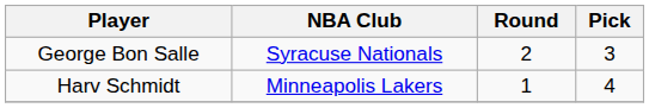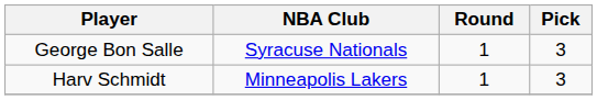George Bon Salle | Round: 2 -> 1
Harv Schmidt | Pick: 4 -> 3
